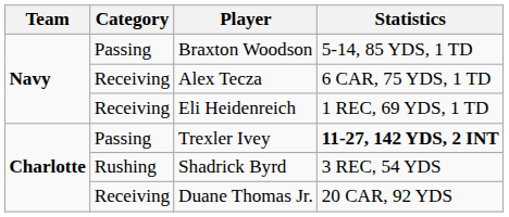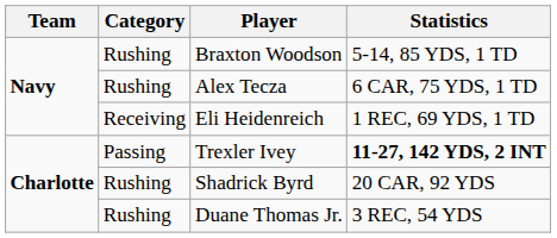Braxton Woodson | Category: Passing -> Rushing
Alex Tecza | Category: Receiving -> Rushing
Shadrick Byrd | Statistics: 3 REC, 54 YDS -> 20 CAR, 92 YDS
Duane Thomas Jr. | Category: Receiving -> Rushing
Duane Thomas Jr. | Statistics: 20 CAR, 92 YDS -> 3 REC, 54 YDS
